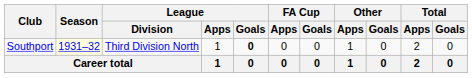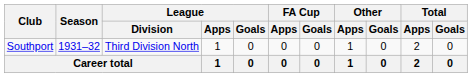Southport | Season: lightyellow background -> no background
Southport | League / Goals: bold -> normal
